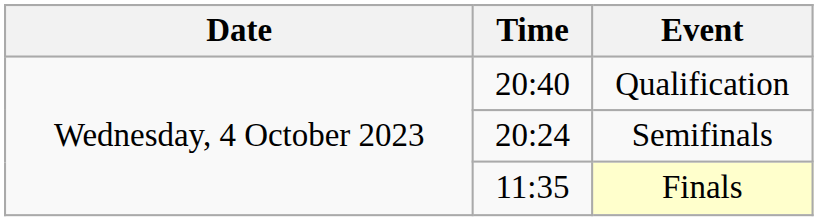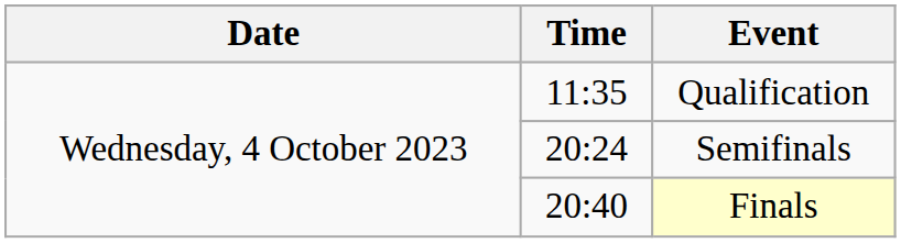Qualification | Time: 20:40 -> 11:35
Finals | Time: 11:35 -> 20:40
